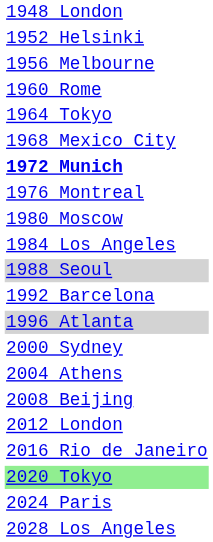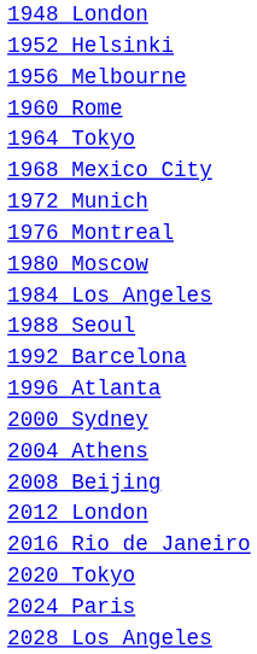1972 Munich | column 1: bold -> normal
1988 Seoul | column 1: lightgrey background -> no background
1996 Atlanta | column 1: lightgrey background -> no background
2020 Tokyo | column 1: lightgreen background -> no background
